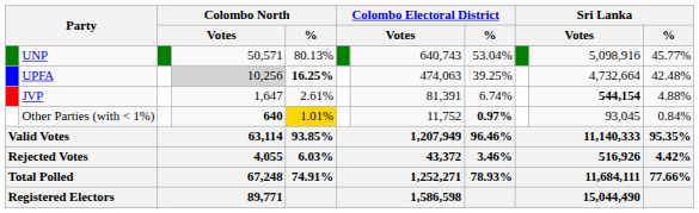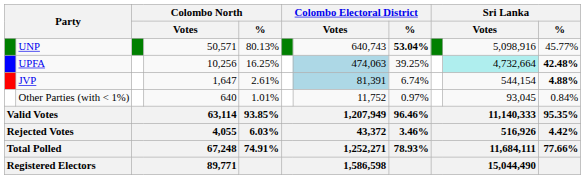UNP | Colombo Electoral District / %: normal -> bold
UPFA | column 4: lightgrey background -> no background
UPFA | Colombo North / %: bold -> normal
UPFA | column 7: no background -> lightblue background
UPFA | column 10: no background -> paleturquoise background
UPFA | Sri Lanka / %: normal -> bold
JVP | column 7: no background -> lightblue background
JVP | column 10: bold -> normal
JVP | Sri Lanka / %: normal -> bold
Other Parties (with < 1%) | column 4: bold -> normal
Other Parties (with < 1%) | Colombo North / %: gold background -> no background
Other Parties (with < 1%) | Colombo Electoral District / %: bold -> normal
